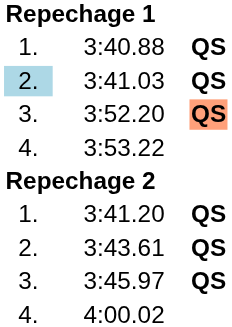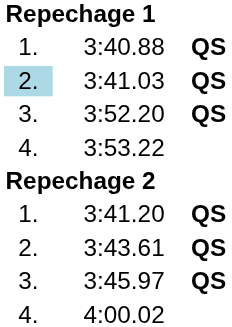3:52.20 | column 3: lightsalmon background -> no background
